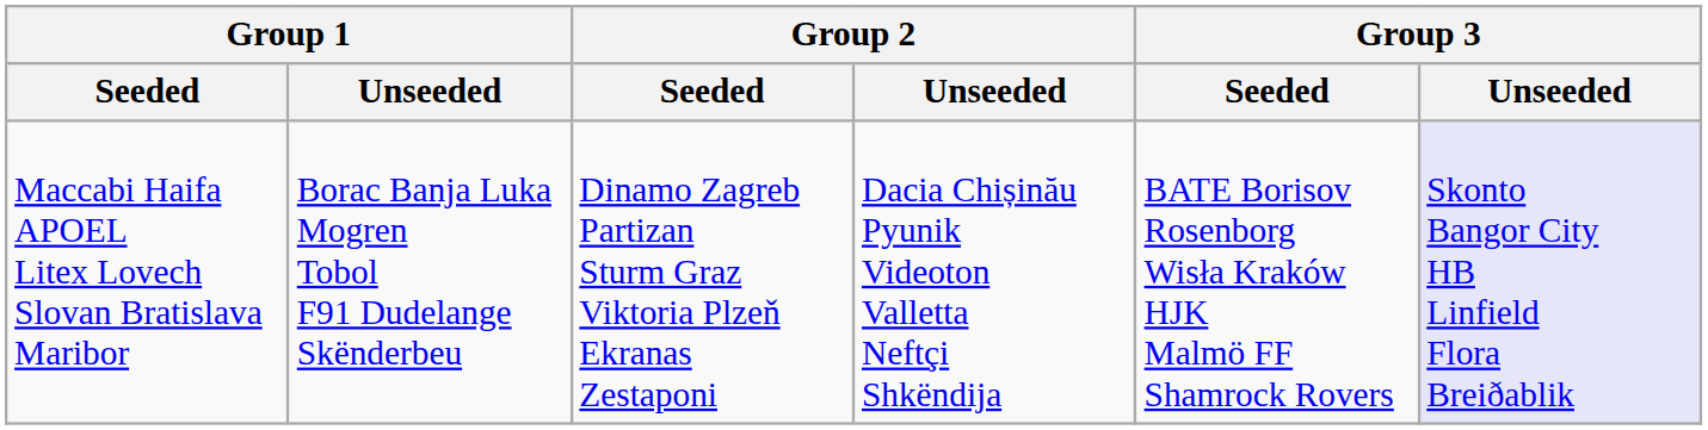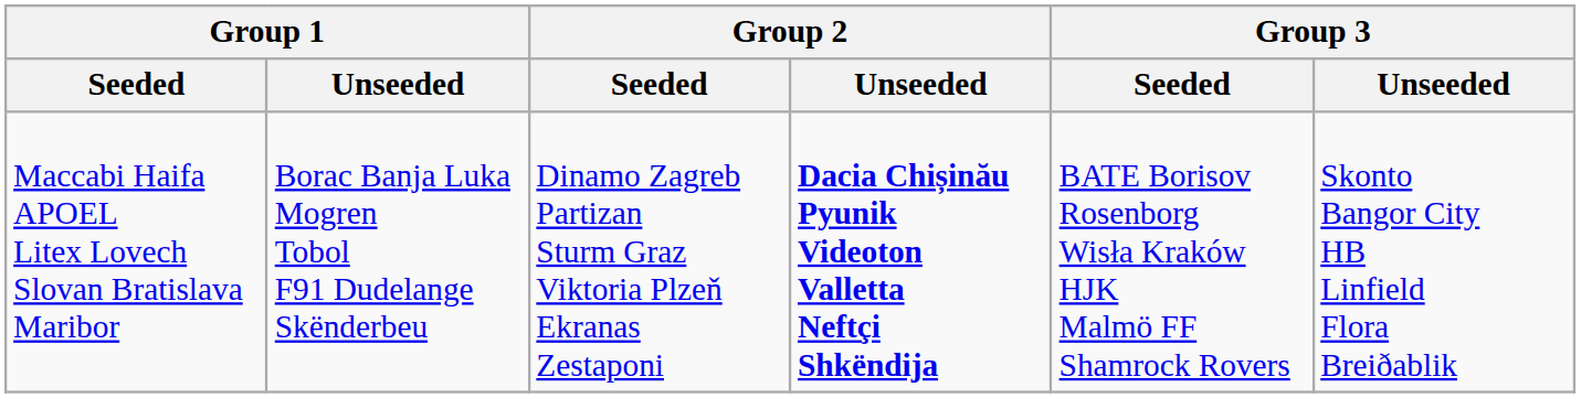Maccabi Haifa APOEL Litex Lovech Slovan Bratislava Maribor | Group 2 / Unseeded: normal -> bold
Maccabi Haifa APOEL Litex Lovech Slovan Bratislava Maribor | Group 3 / Unseeded: lavender background -> no background
